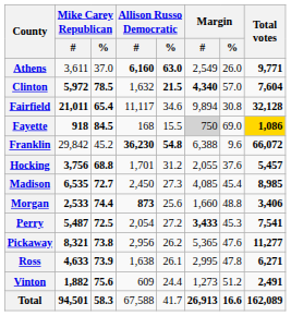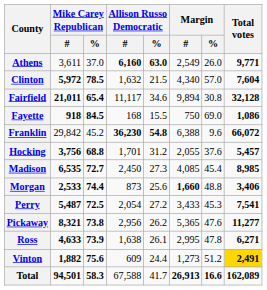Clinton | Allison Russo Democratic / %: bold -> normal
Clinton | Margin / #: bold -> normal
Fayette | Margin / #: lightgrey background -> no background
Fayette | Total votes: gold background -> no background
Morgan | Allison Russo Democratic / #: bold -> normal
Morgan | Margin / #: normal -> bold
Perry | Margin / #: bold -> normal
Vinton | Total votes: no background -> gold background
